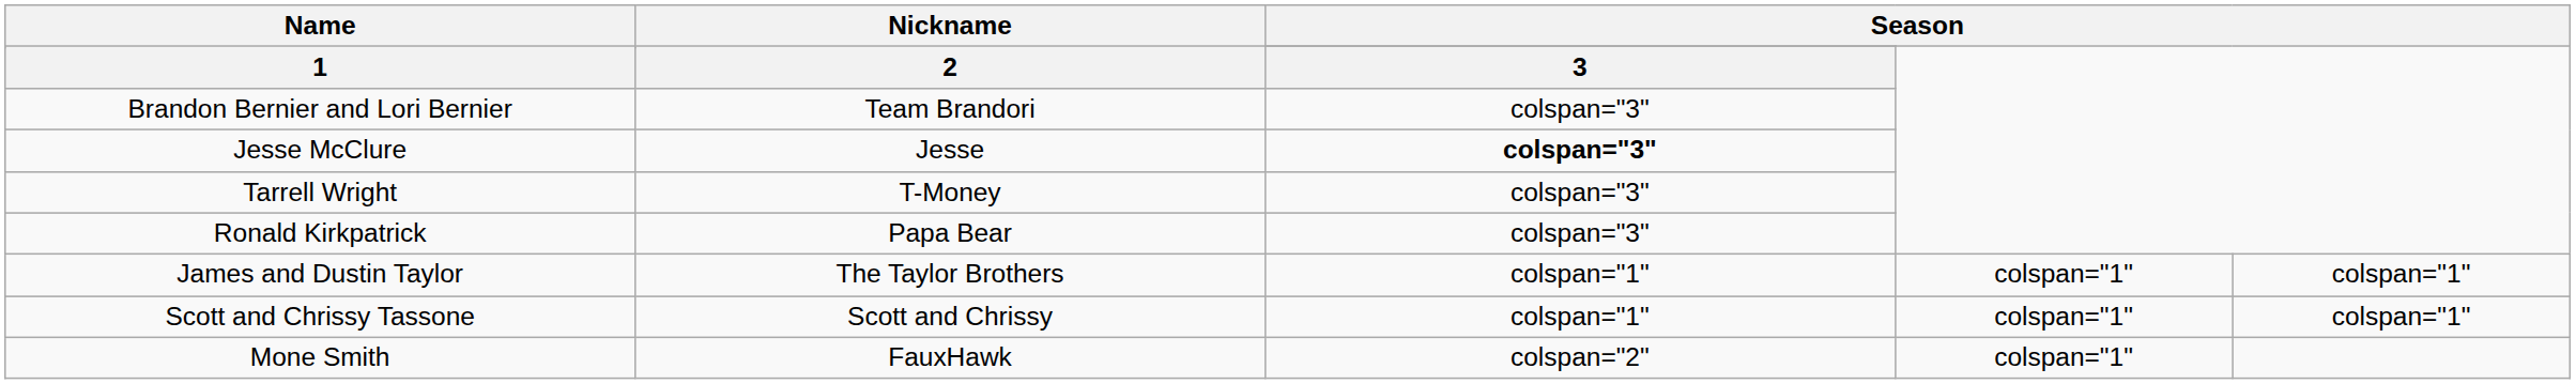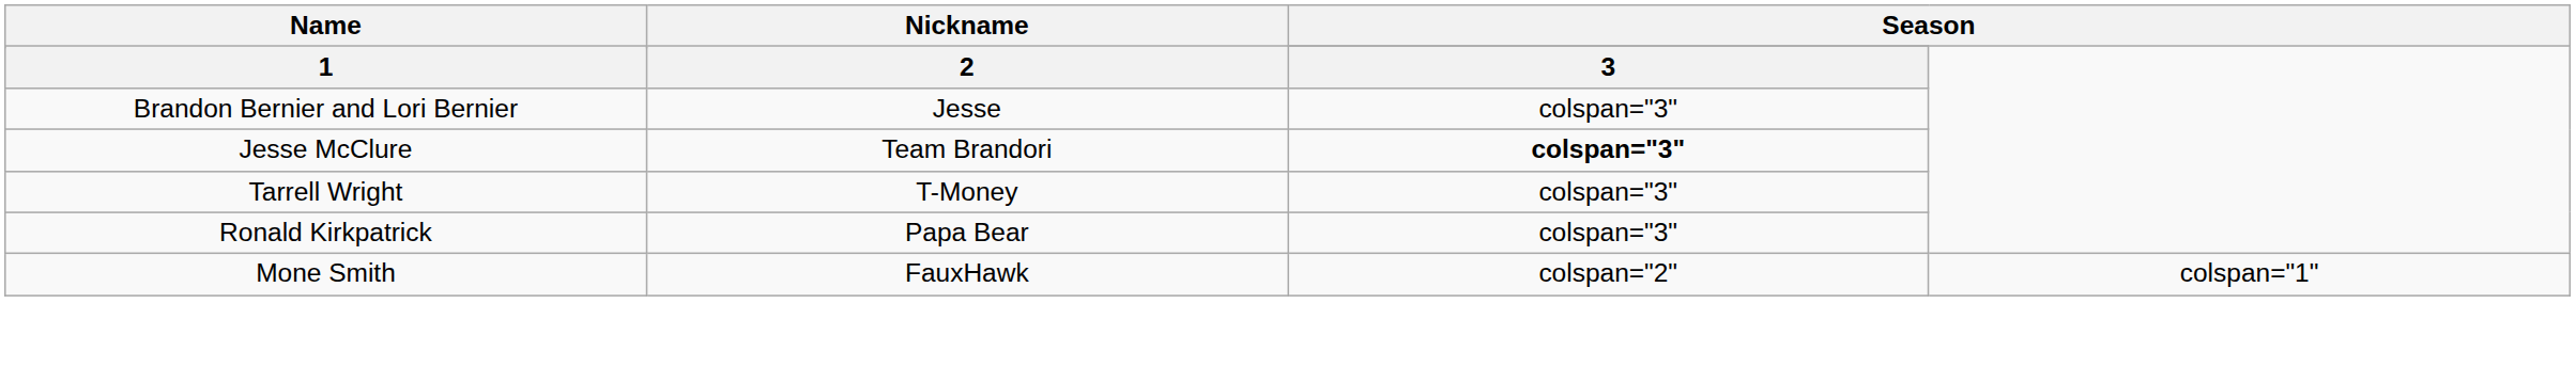Brandon Bernier and Lori Bernier | Nickname: Team Brandori -> Jesse
Jesse McClure | Nickname: Jesse -> Team Brandori
- row: James and Dustin Taylor | The Taylor Brothers | colspan="1" | colspan="1" | colspan="1"
- row: Scott and Chrissy Tassone | Scott and Chrissy | colspan="1" | colspan="1" | colspan="1"
